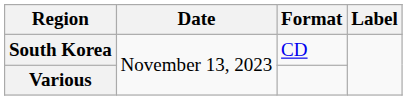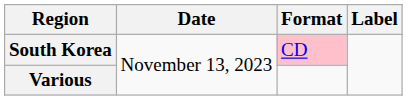South Korea | Format: no background -> pink background
